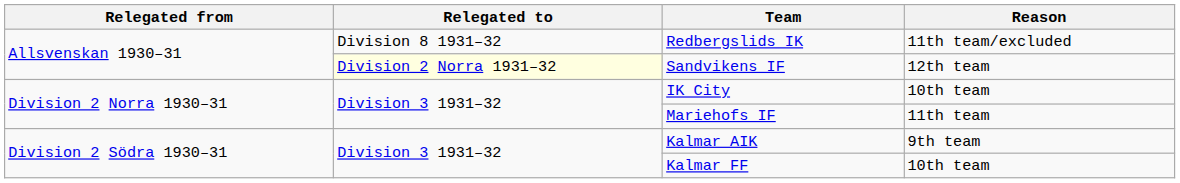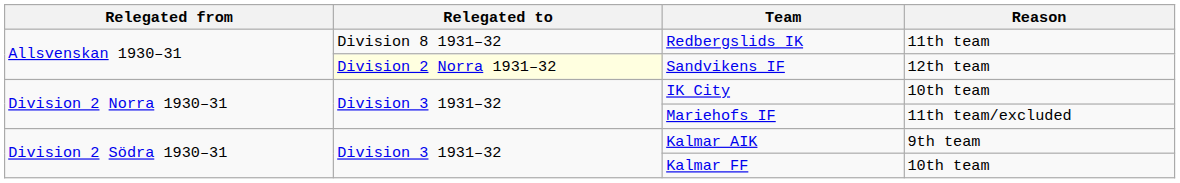Redbergslids IK | Reason: 11th team/excluded -> 11th team
Mariehofs IF | Reason: 11th team -> 11th team/excluded
